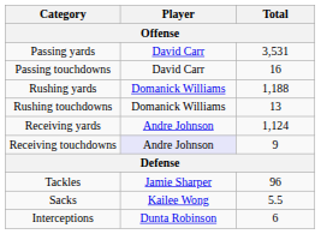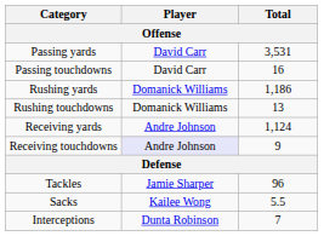Rushing yards | Total: 1,188 -> 1,186
Interceptions | Total: 6 -> 7
